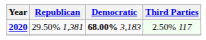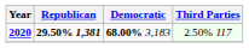2020 | Republican: normal -> bold
